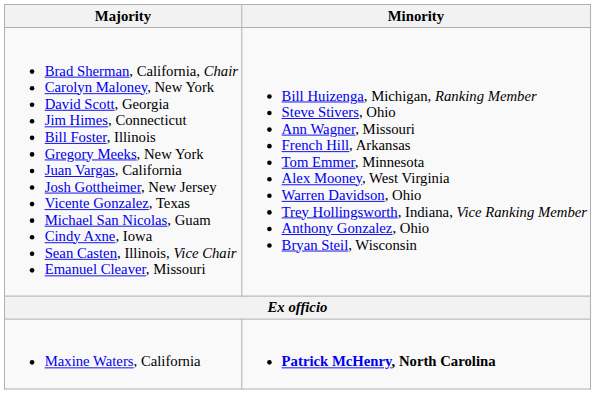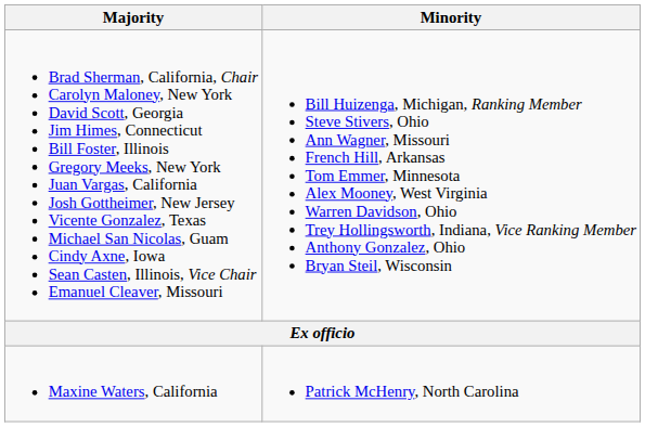Maxine Waters, California | Minority: bold -> normal
